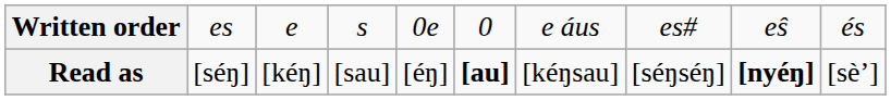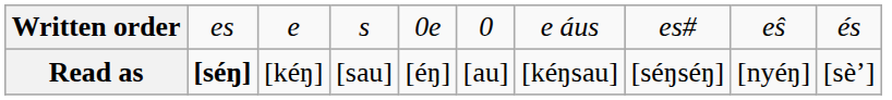Read as | column 2: normal -> bold
Read as | column 6: bold -> normal
Read as | column 9: bold -> normal
